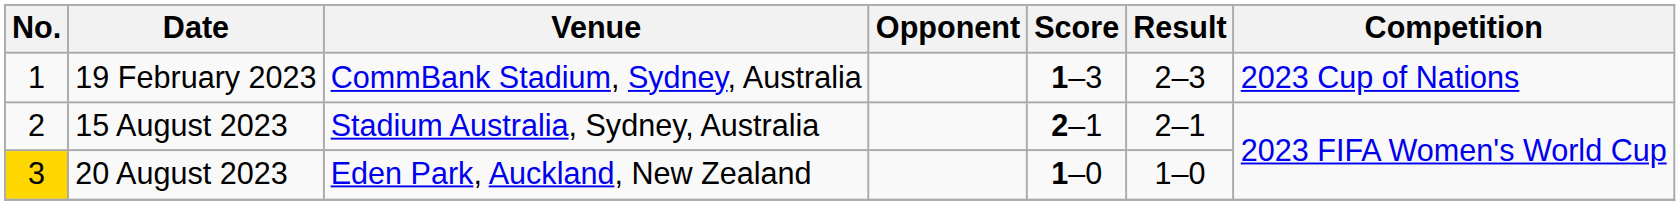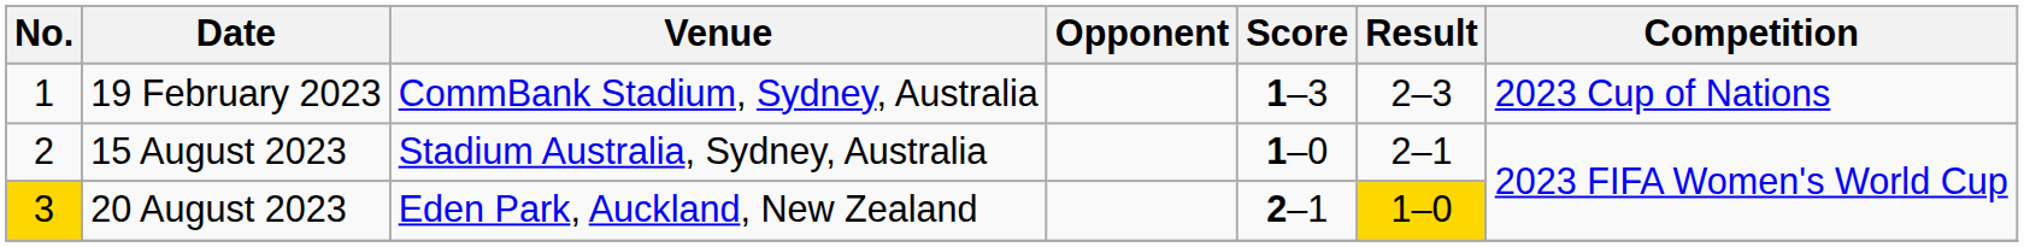15 August 2023 | Score: 2–1 -> 1–0
20 August 2023 | Score: 1–0 -> 2–1
20 August 2023 | Result: no background -> gold background
